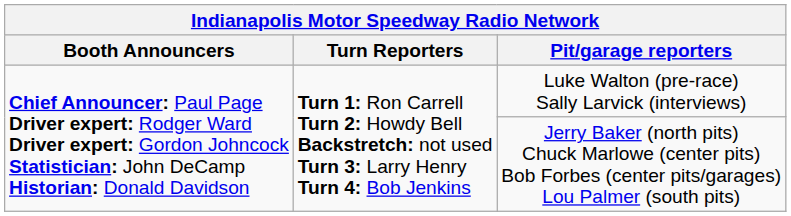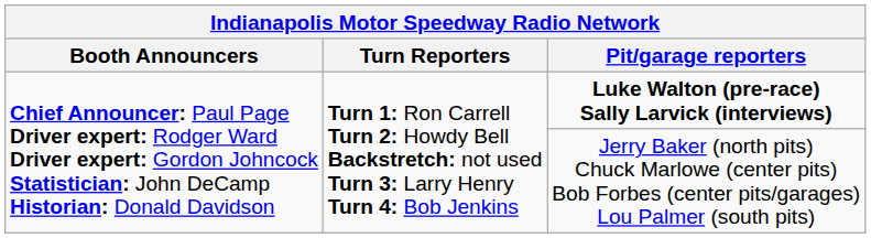Luke Walton (pre-race) Sally Larvick (interviews) | Pit/garage reporters: normal -> bold
